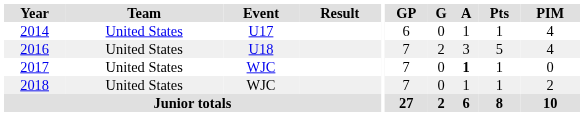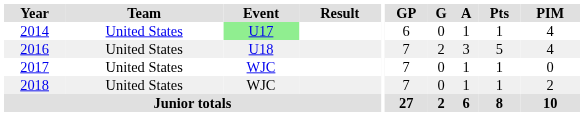2014 | Event: no background -> lightgreen background
2017 | A: bold -> normal
